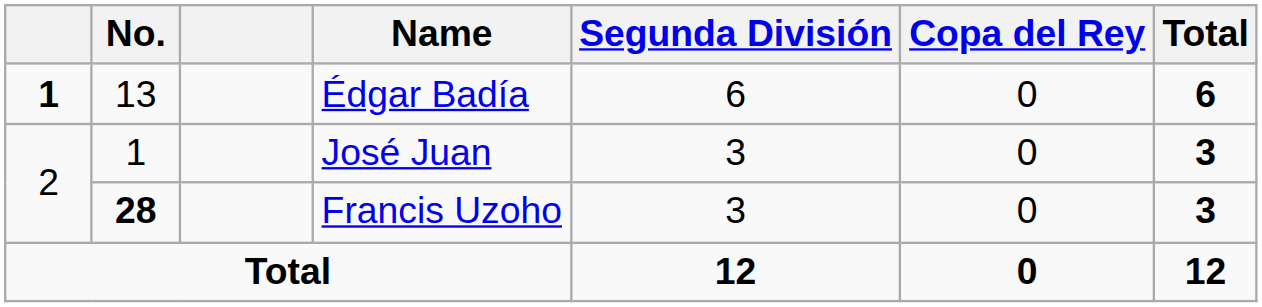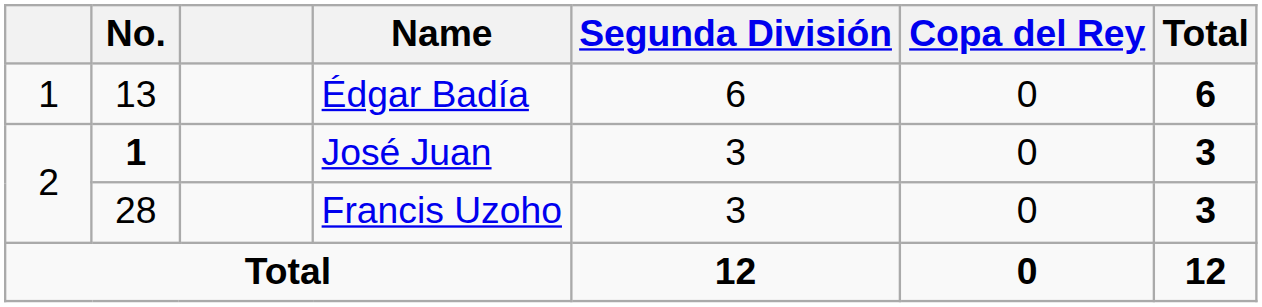Édgar Badía | column 1: bold -> normal
José Juan | No.: normal -> bold
Francis Uzoho | No.: bold -> normal
